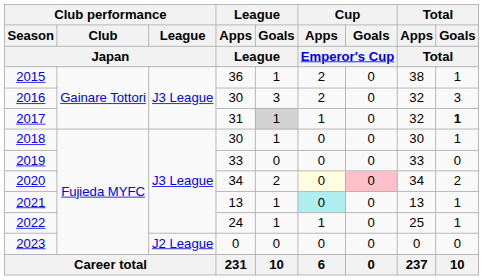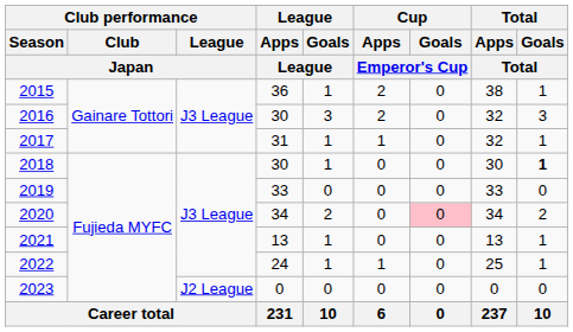2017 | League / Goals / League: lightgrey background -> no background
2017 | Total / Goals / Total: bold -> normal
2018 | Total / Goals / Total: normal -> bold
2020 | Cup / Apps / Emperor's Cup: lightyellow background -> no background
2021 | Cup / Apps / Emperor's Cup: paleturquoise background -> no background
